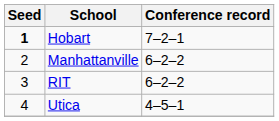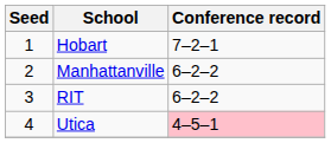Hobart | Seed: bold -> normal
Utica | Conference record: no background -> pink background
